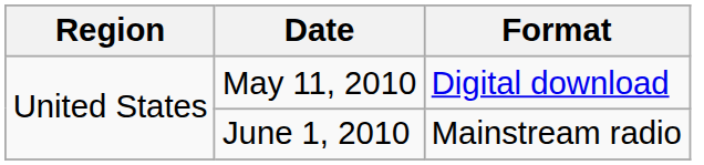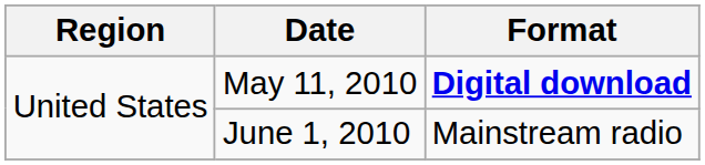May 11, 2010 | Format: normal -> bold
